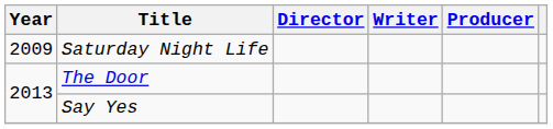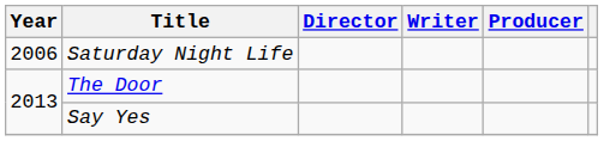Saturday Night Life | Year: 2009 -> 2006
